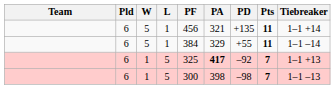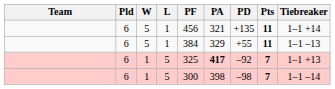row 3 | Tiebreaker: 1–1 –14 -> 1–1 –13
row 5 | Tiebreaker: 1–1 –13 -> 1–1 –14
